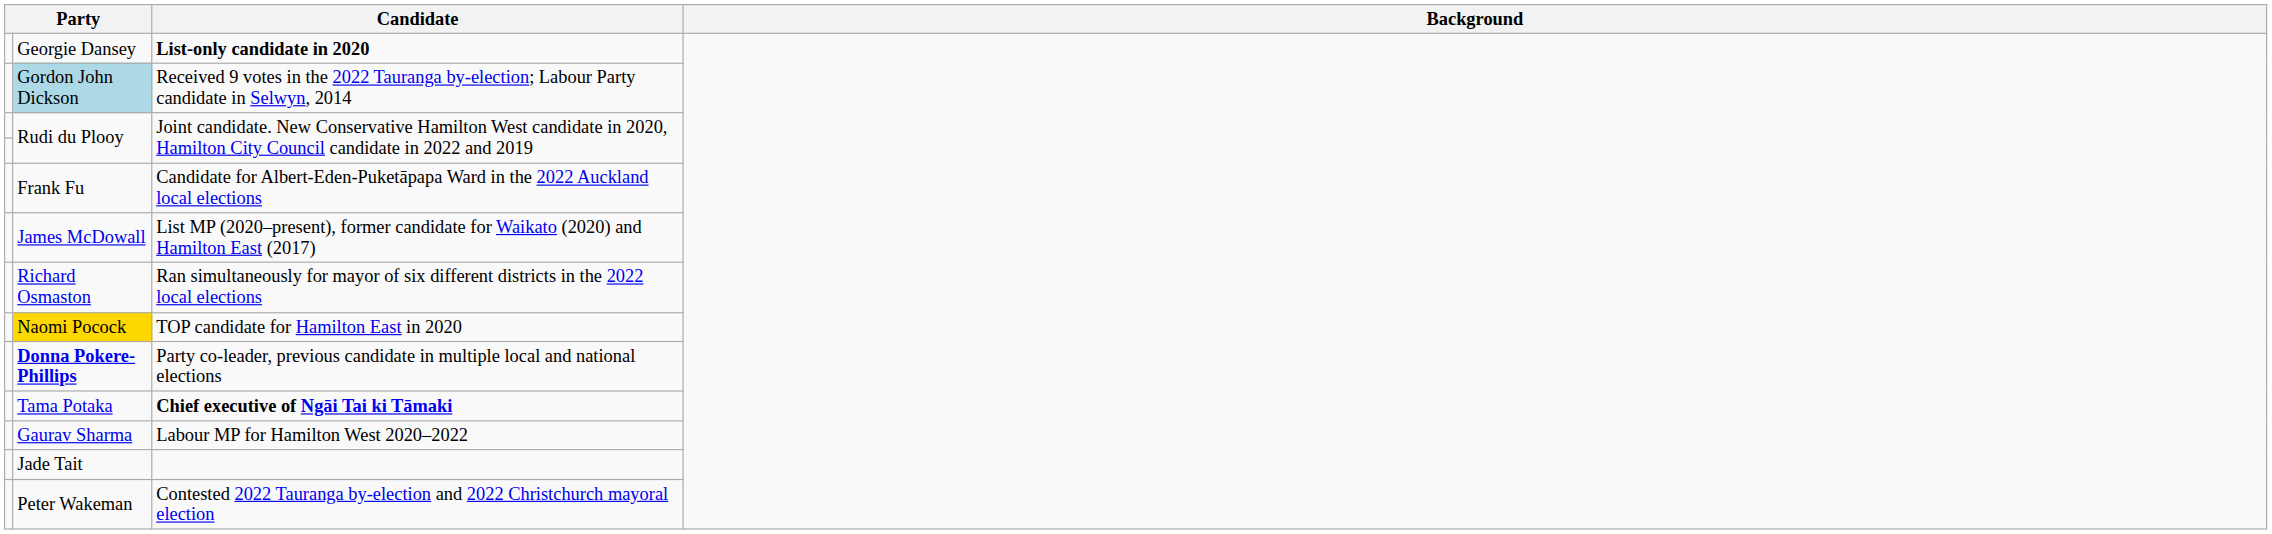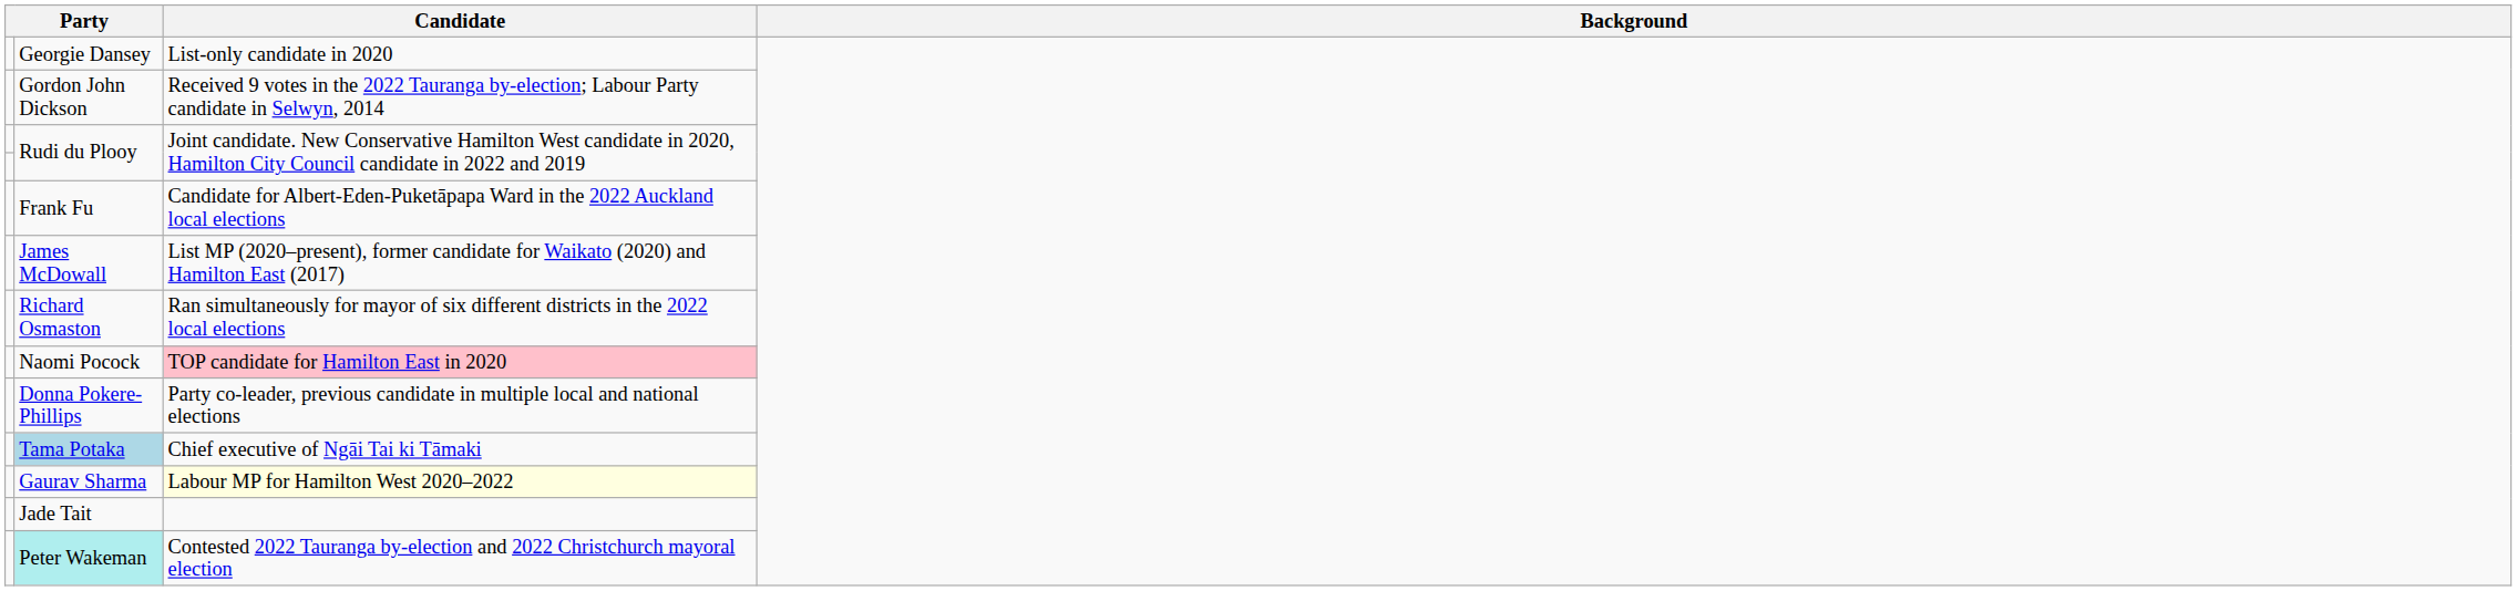Georgie Dansey | Candidate: bold -> normal
Gordon John Dickson | column 2: lightblue background -> no background
Naomi Pocock | column 2: gold background -> no background
Naomi Pocock | Candidate: no background -> pink background
Donna Pokere-Phillips | column 2: bold -> normal
Tama Potaka | column 2: no background -> lightblue background
Tama Potaka | Candidate: bold -> normal
Gaurav Sharma | Candidate: no background -> lightyellow background
Peter Wakeman | column 2: no background -> paleturquoise background
